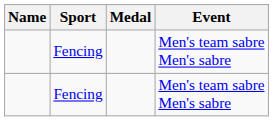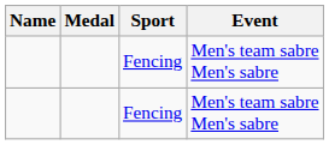columns swapped: Medal <-> Sport
